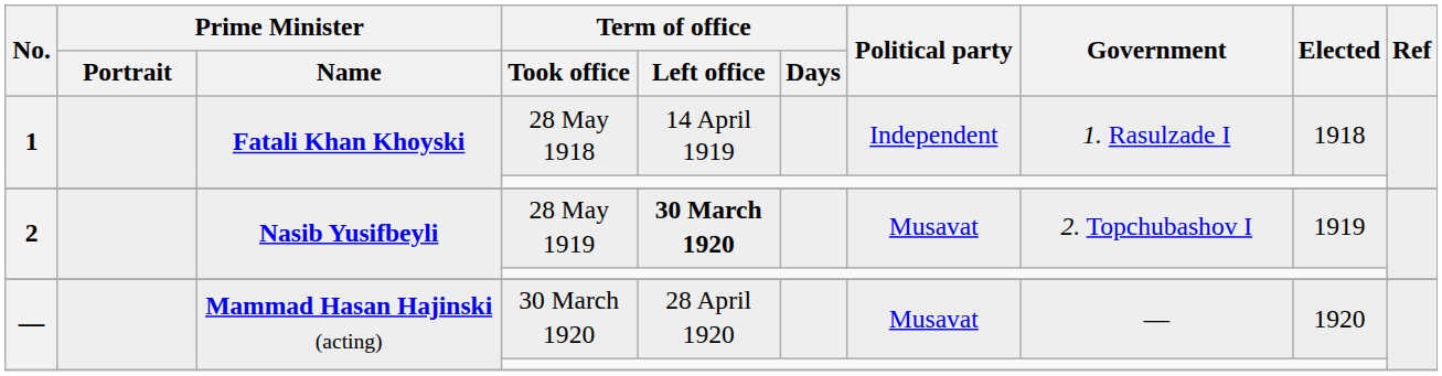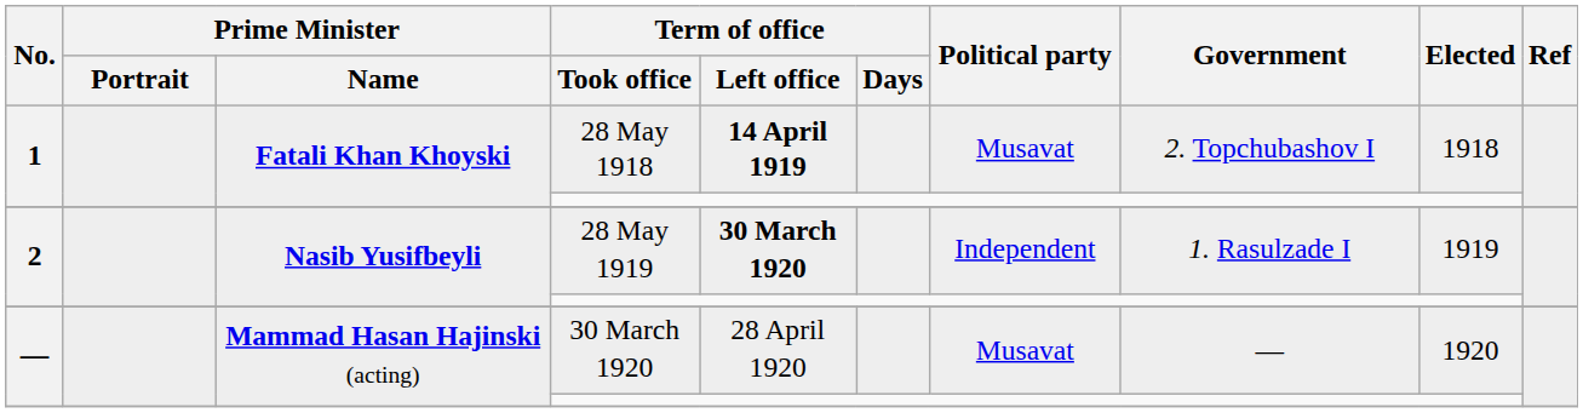28 May 1918 | Term of office / Left office: normal -> bold
28 May 1918 | Political party: Independent -> Musavat
28 May 1918 | Government: 1. Rasulzade I -> 2. Topchubashov I
28 May 1919 | Political party: Musavat -> Independent
28 May 1919 | Government: 2. Topchubashov I -> 1. Rasulzade I
